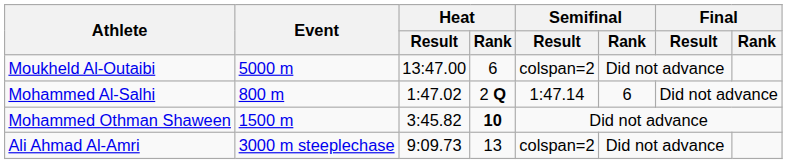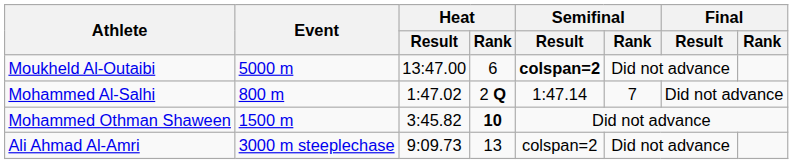Moukheld Al-Outaibi | Semifinal / Result: normal -> bold
Mohammed Al-Salhi | Semifinal / Rank: 6 -> 7
